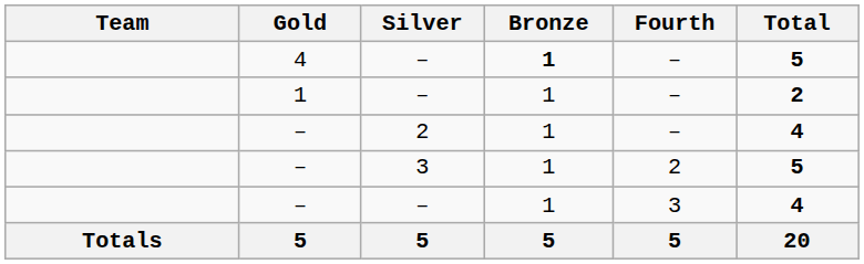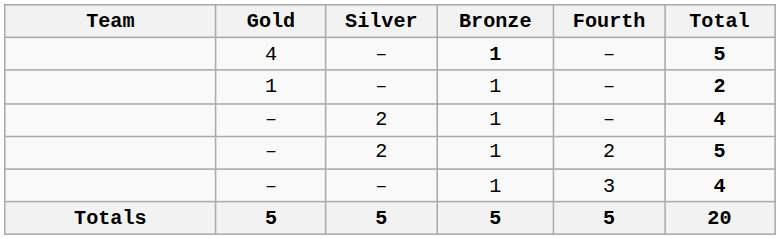row 5 | Silver: 3 -> 2
